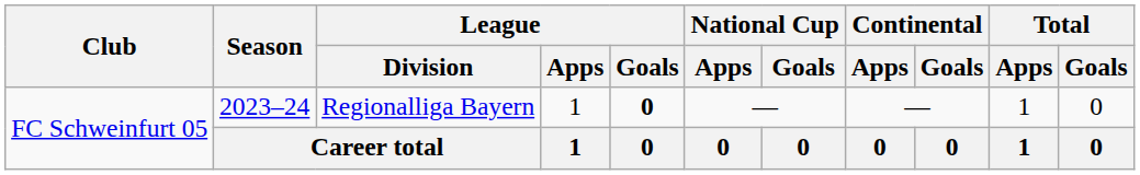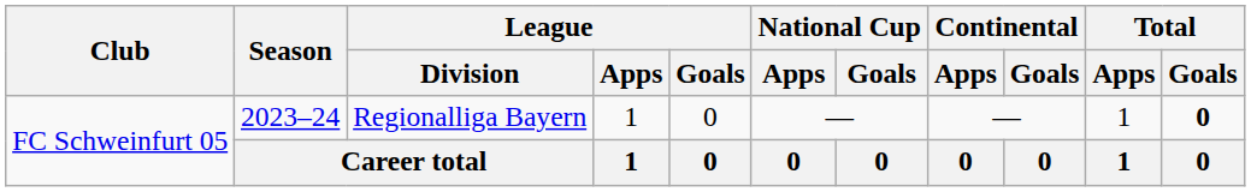FC Schweinfurt 05 / Regionalliga Bayern | League / Goals: bold -> normal
FC Schweinfurt 05 / Regionalliga Bayern | Total / Goals: normal -> bold
